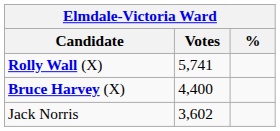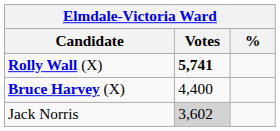Rolly Wall (X) | Votes: normal -> bold
Jack Norris | Votes: no background -> lightgrey background
